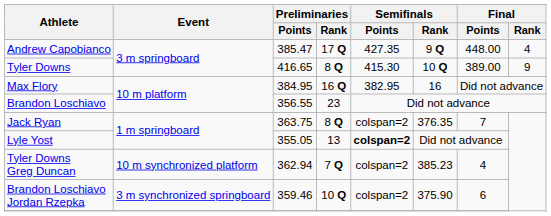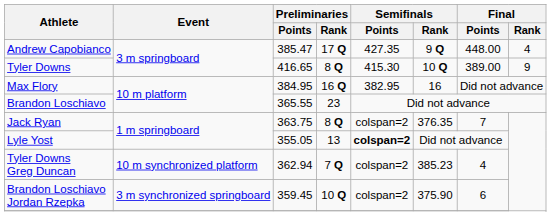Brandon Loschiavo | Preliminaries / Points: 356.55 -> 365.55
Brandon Loschiavo Jordan Rzepka | Preliminaries / Points: 359.46 -> 359.45
